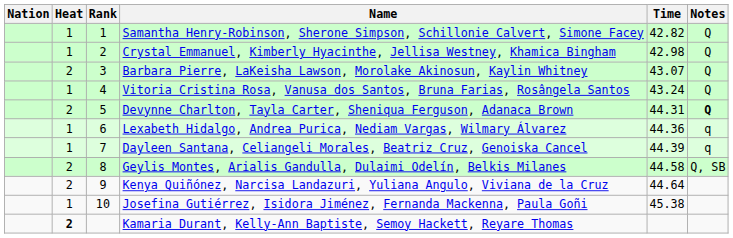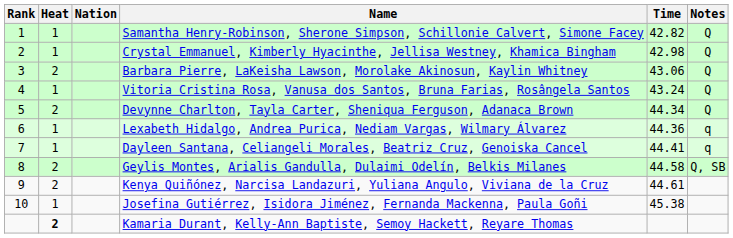columns swapped: Rank <-> Nation
row 4 | Time: 43.07 -> 43.06
row 6 | Time: 44.31 -> 44.34
row 6 | Notes: bold -> normal
row 8 | Time: 44.39 -> 44.41
row 10 | Time: 44.64 -> 44.61
